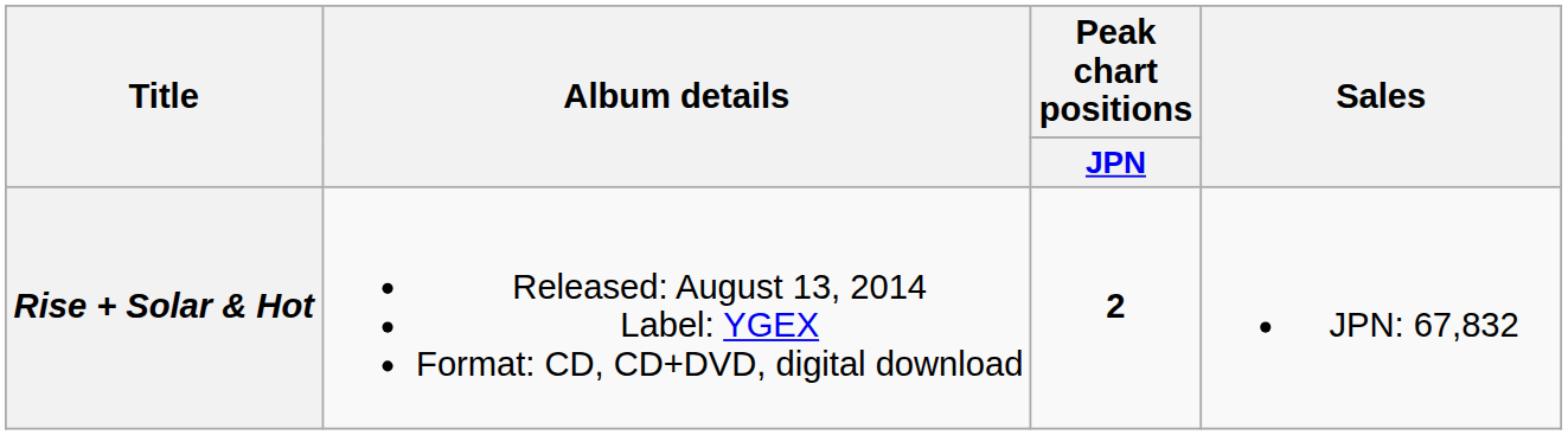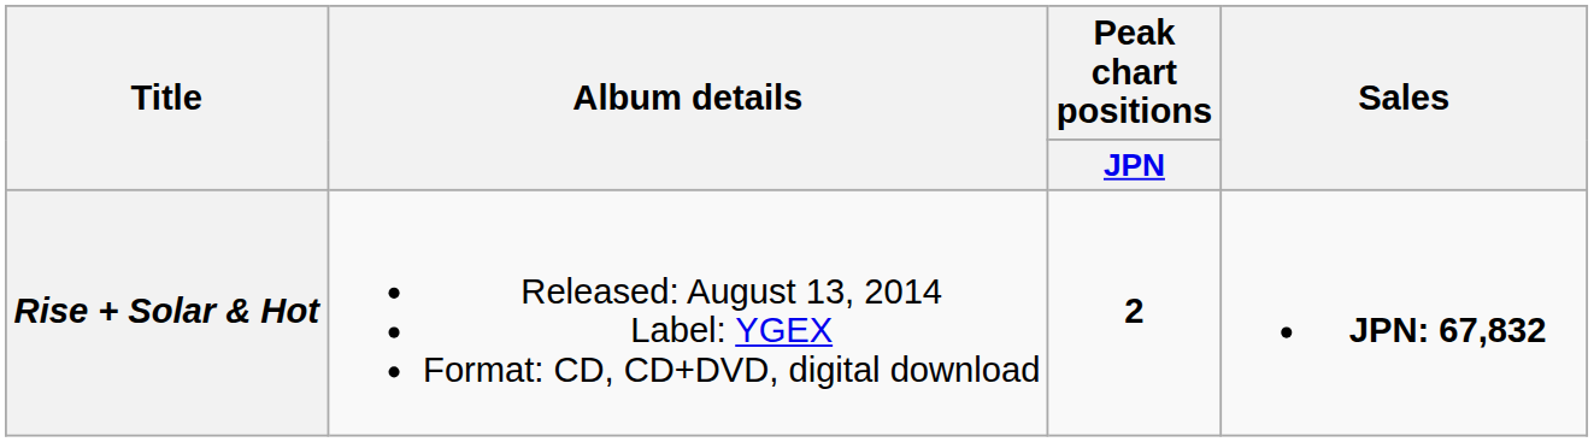Rise + Solar & Hot | Sales: normal -> bold
